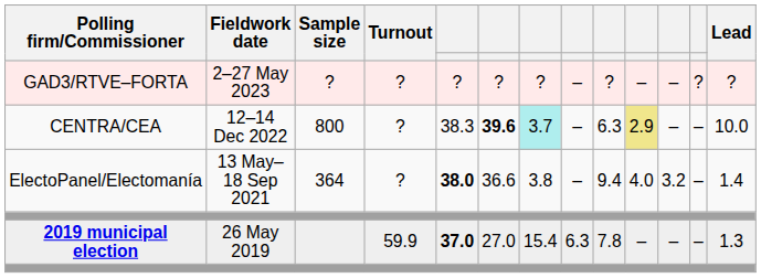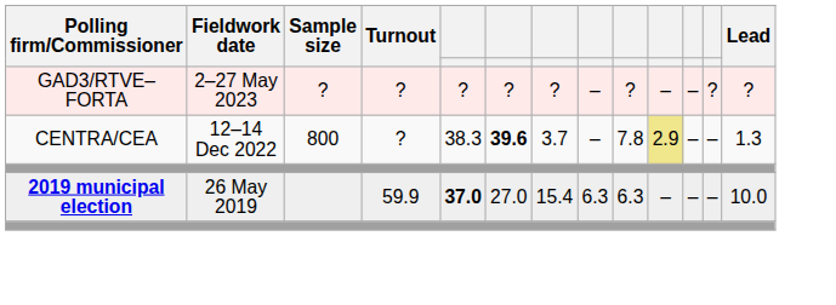CENTRA/CEA | column 7: paleturquoise background -> no background
CENTRA/CEA | column 9: 6.3 -> 7.8
CENTRA/CEA | Lead: 10.0 -> 1.3
- row: ElectoPanel/Electomanía | 13 May–18 Sep 2021 | 364 | ? | 38.0 | 36.6 | 3.8 | – | 9.4 | 4.0 | 3.2 | – | 1.4
2019 municipal election | column 9: 7.8 -> 6.3
2019 municipal election | Lead: 1.3 -> 10.0
